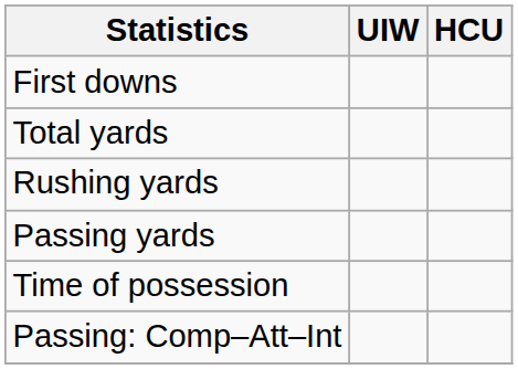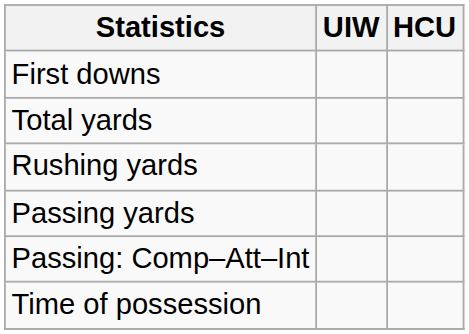rows swapped: Passing: Comp–Att–Int <-> Time of possession
